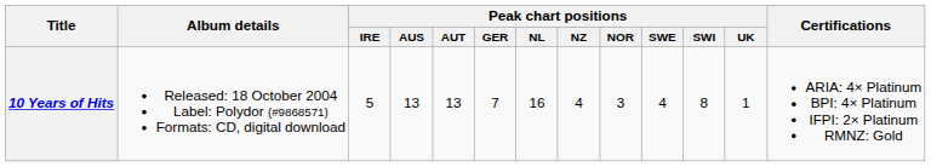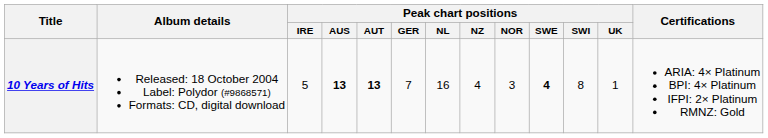10 Years of Hits | Peak chart positions / AUS: normal -> bold
10 Years of Hits | Peak chart positions / AUT: normal -> bold
10 Years of Hits | Peak chart positions / SWE: normal -> bold
